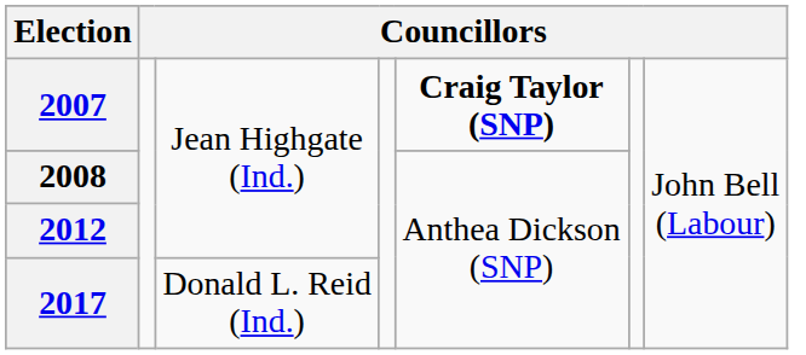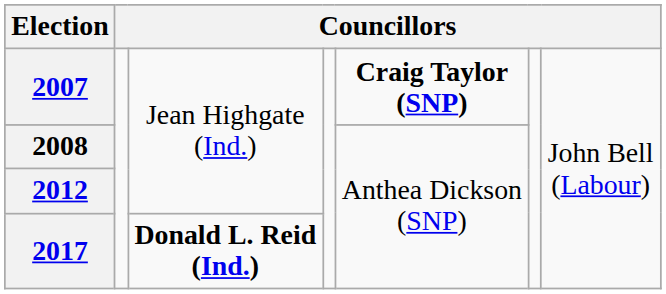2017 | column 3: normal -> bold
